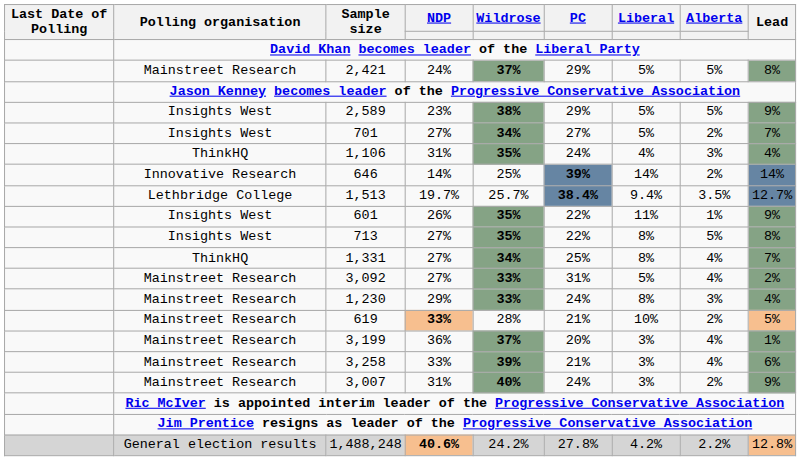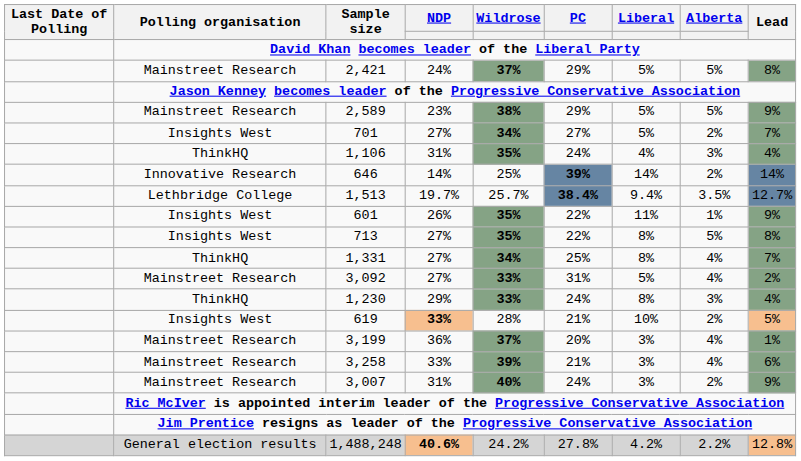2,589 | Polling organisation: Insights West -> Mainstreet Research
1,230 | Polling organisation: Mainstreet Research -> ThinkHQ
619 | Polling organisation: Mainstreet Research -> Insights West
